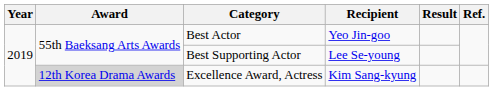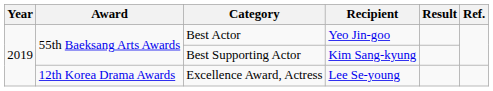Best Supporting Actor | Recipient: Lee Se-young -> Kim Sang-kyung
Excellence Award, Actress | Award: lightgrey background -> no background
Excellence Award, Actress | Recipient: Kim Sang-kyung -> Lee Se-young
